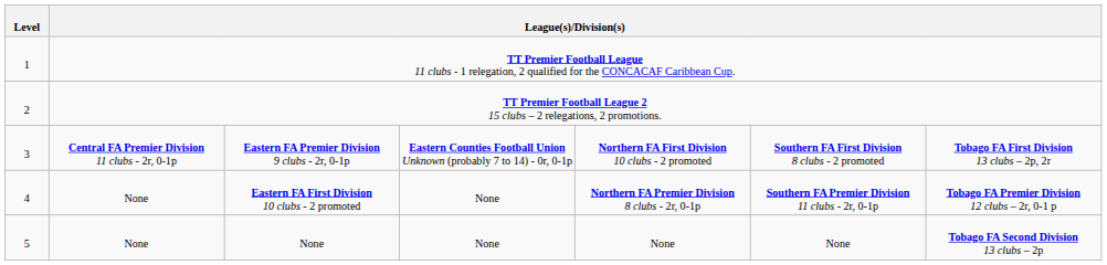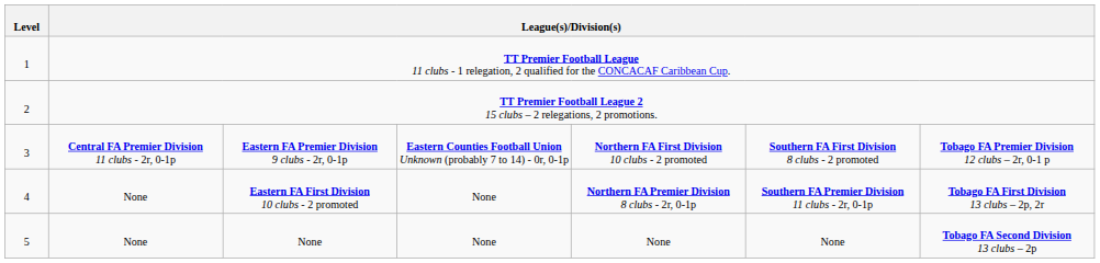Eastern FA Premier Division 9 clubs - 2r, 0-1p | column 7: Tobago FA First Division 13 clubs – 2p, 2r -> Tobago FA Premier Division 12 clubs – 2r, 0-1 p
Eastern FA First Division 10 clubs - 2 promoted | column 7: Tobago FA Premier Division 12 clubs – 2r, 0-1 p -> Tobago FA First Division 13 clubs – 2p, 2r
